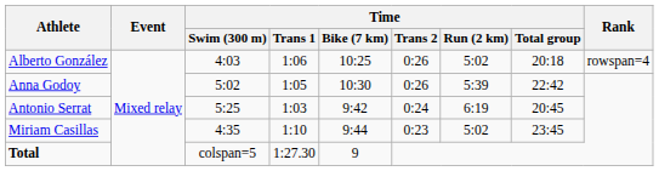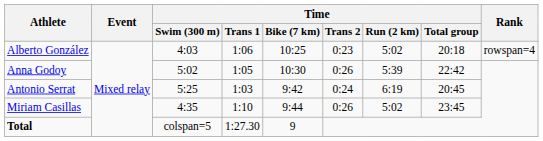Alberto González | Time / Trans 2: 0:26 -> 0:23
Miriam Casillas | Time / Trans 2: 0:23 -> 0:26
